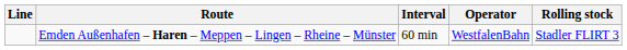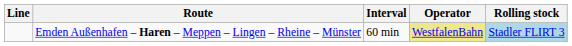row 2 | Operator: no background -> khaki background
row 2 | Rolling stock: no background -> lightblue background
